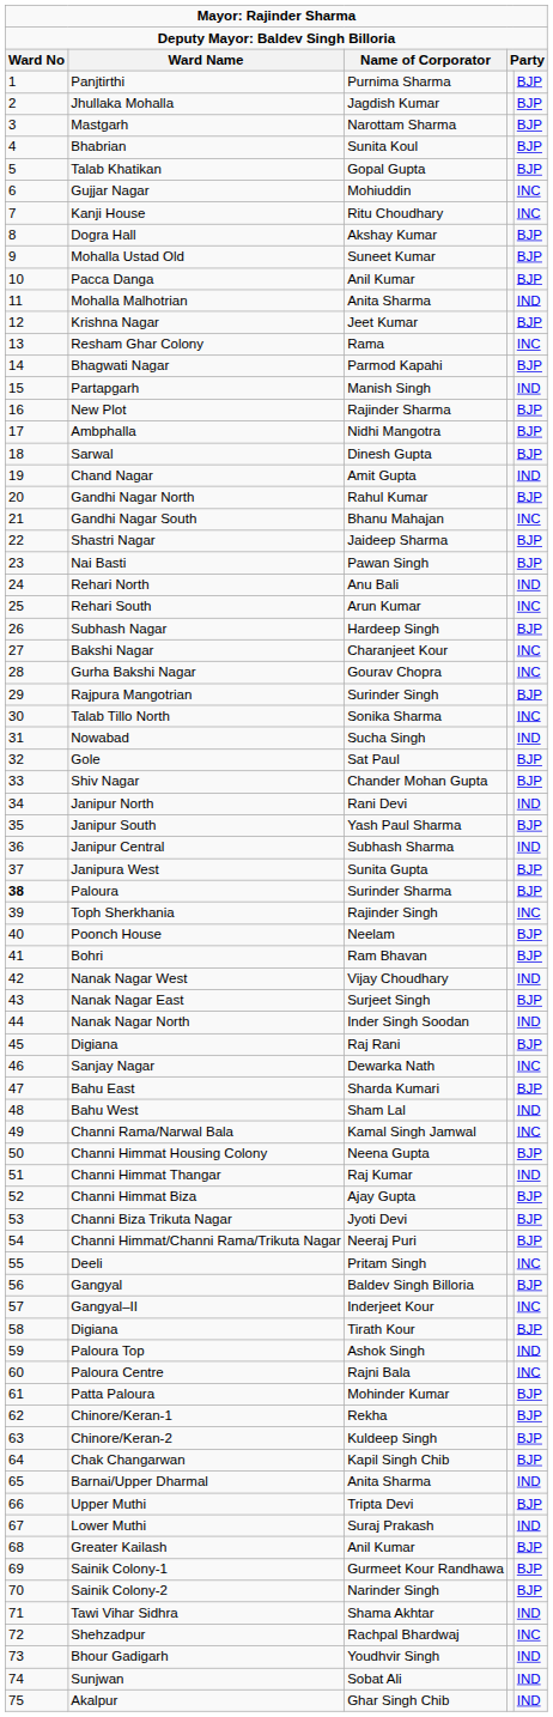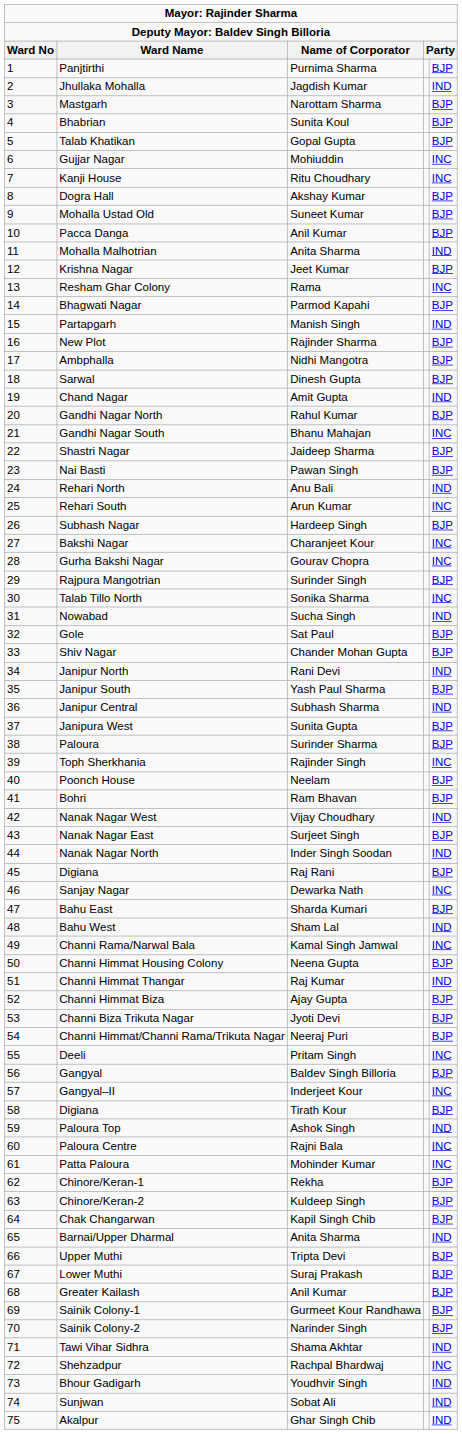Jhullaka Mohalla | column 5: BJP -> IND
Paloura | column 1: bold -> normal
Patta Paloura | column 5: BJP -> INC
Lower Muthi | column 5: IND -> BJP
